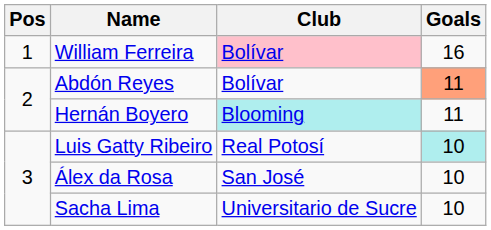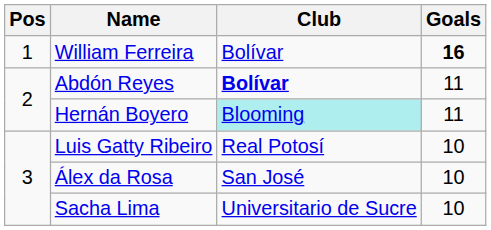William Ferreira | Club: pink background -> no background
William Ferreira | Goals: normal -> bold
Abdón Reyes | Club: normal -> bold
Abdón Reyes | Goals: lightsalmon background -> no background
Luis Gatty Ribeiro | Goals: paleturquoise background -> no background
